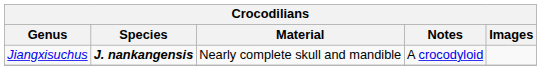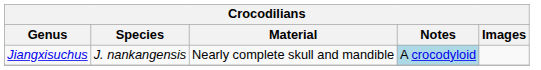Jiangxisuchus | Species: bold -> normal
Jiangxisuchus | Notes: no background -> lightblue background
